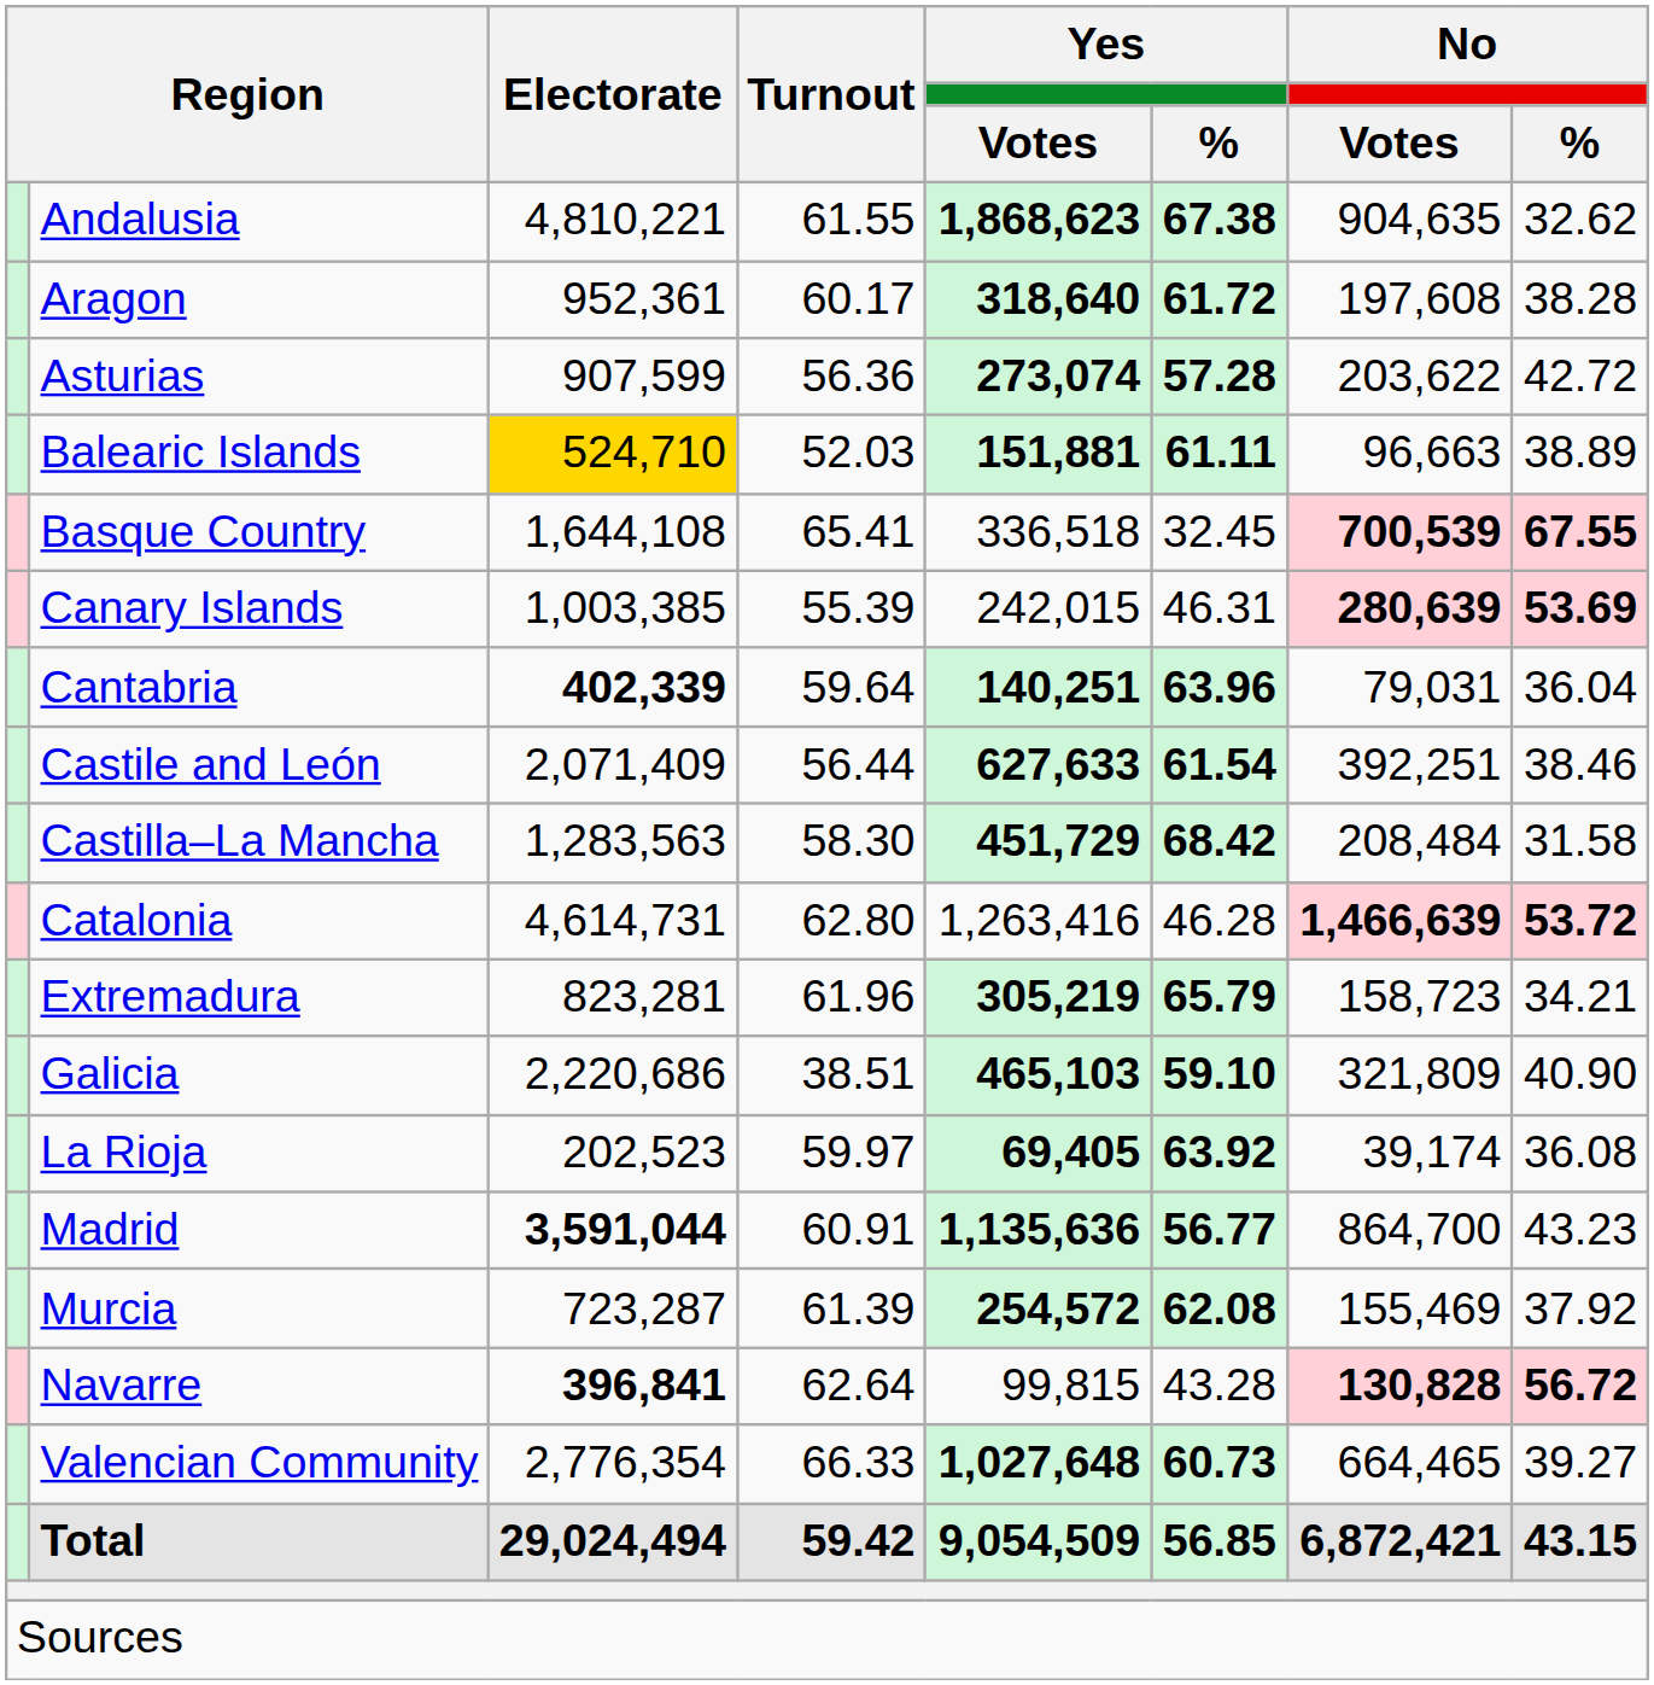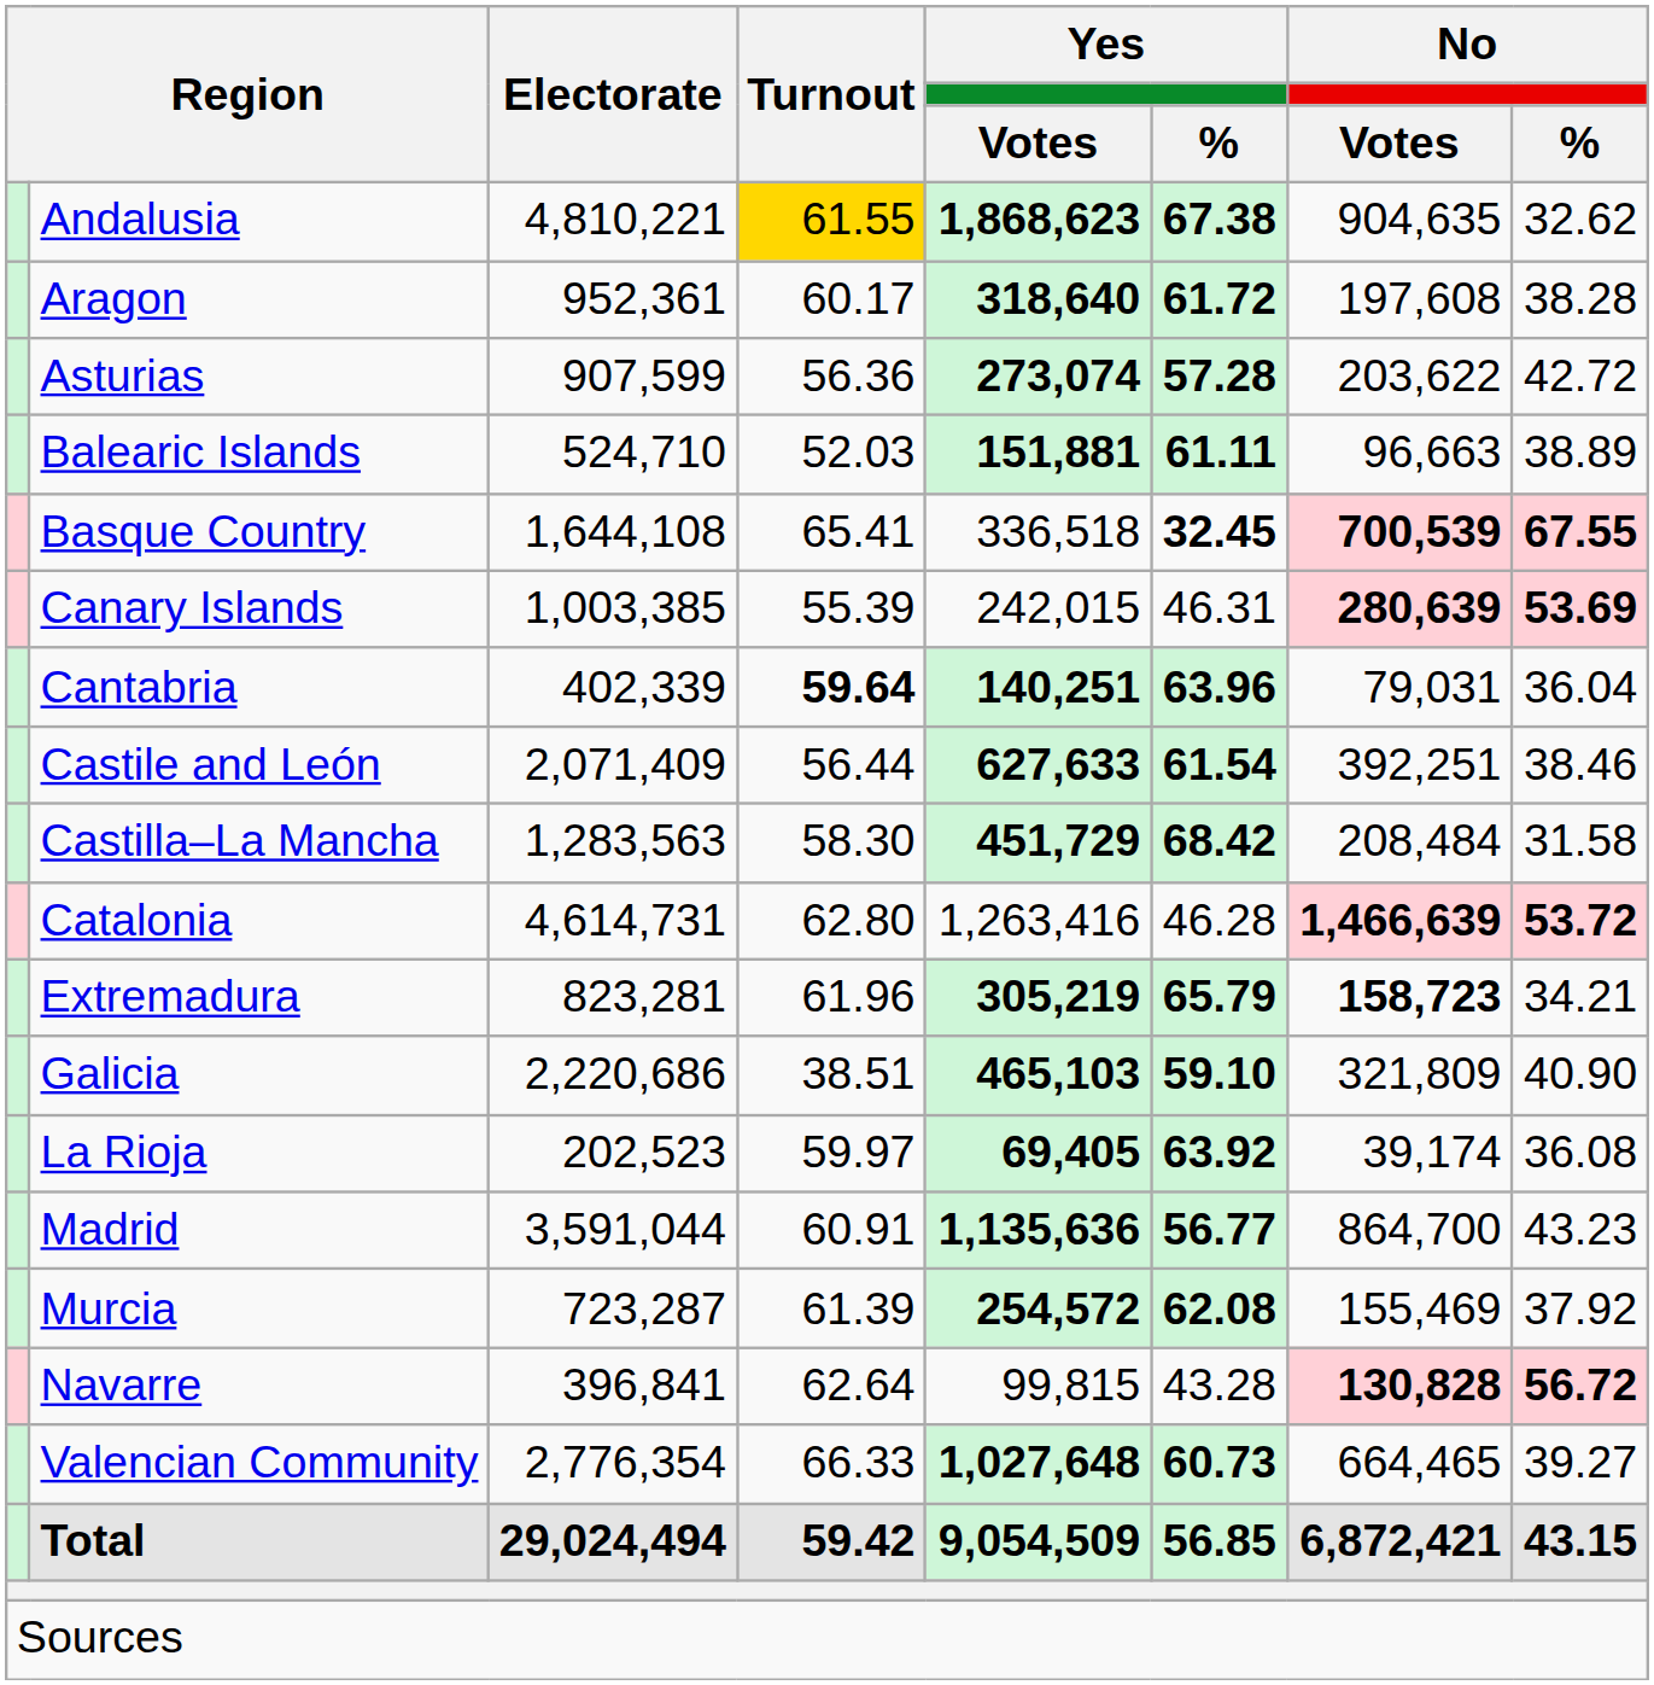Andalusia | Turnout: no background -> gold background
Balearic Islands | Electorate: gold background -> no background
Basque Country | Yes / %: normal -> bold
Cantabria | Electorate: bold -> normal
Cantabria | Turnout: normal -> bold
Extremadura | No / Votes: normal -> bold
Madrid | Electorate: bold -> normal
Navarre | Electorate: bold -> normal
